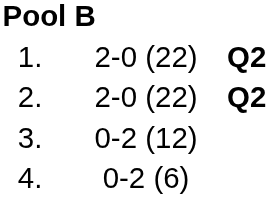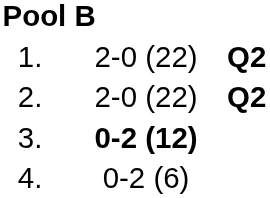3. | column 2: normal -> bold
